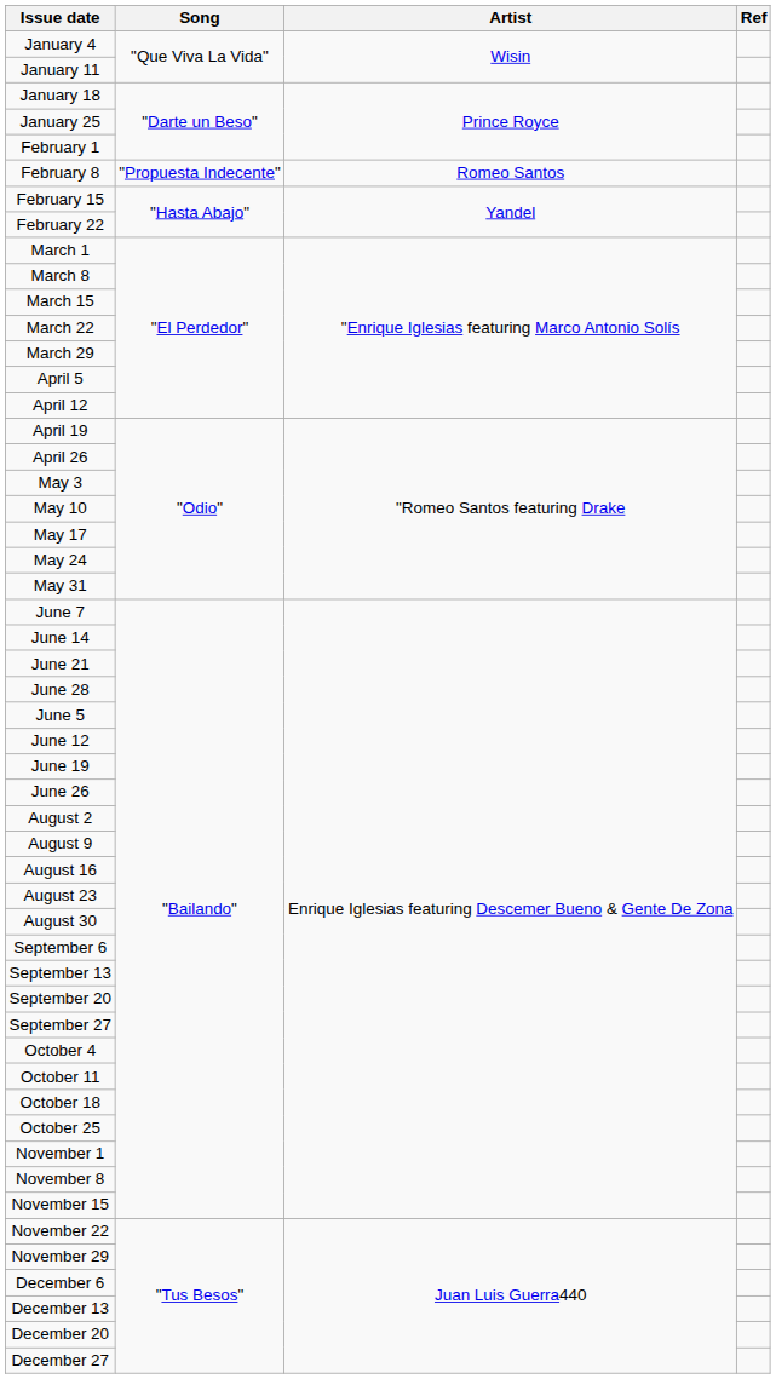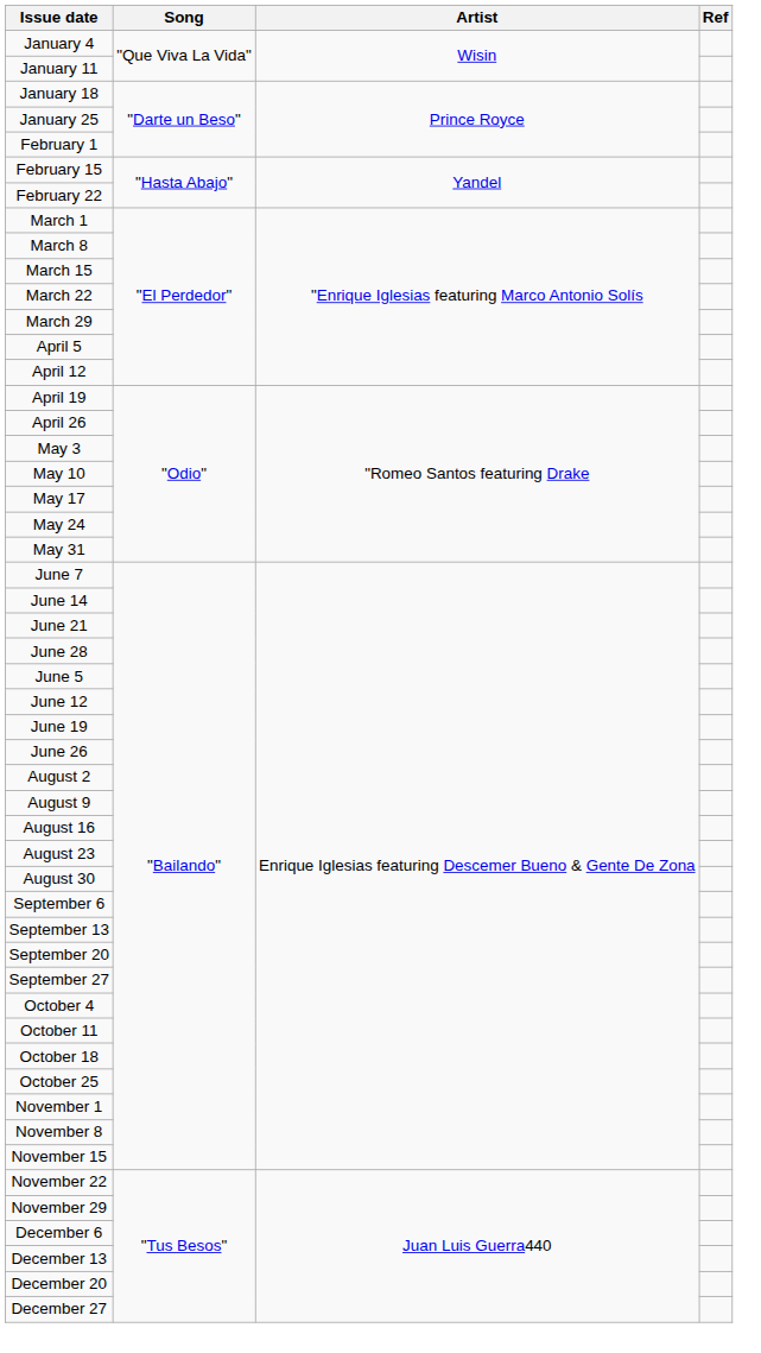- row: February 8 | "Propuesta Indecente" | Romeo Santos
